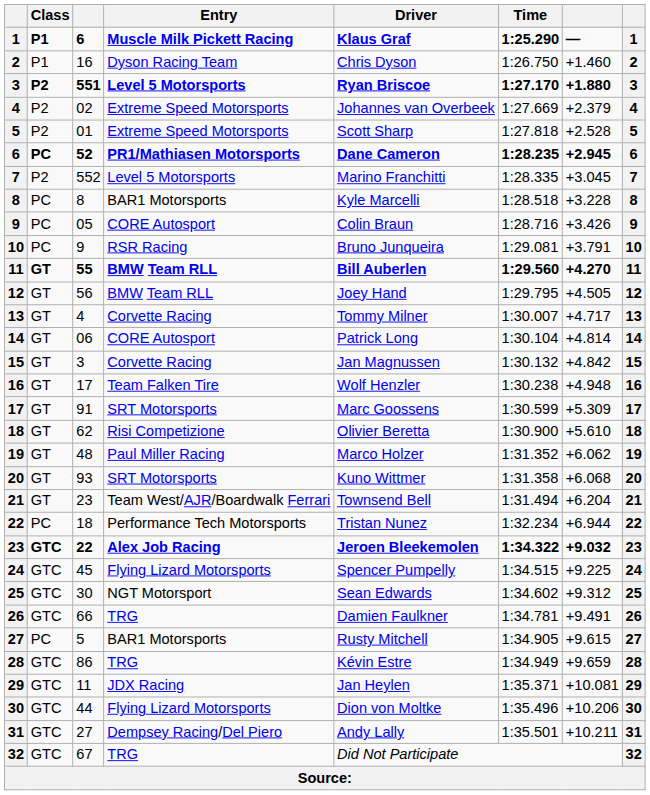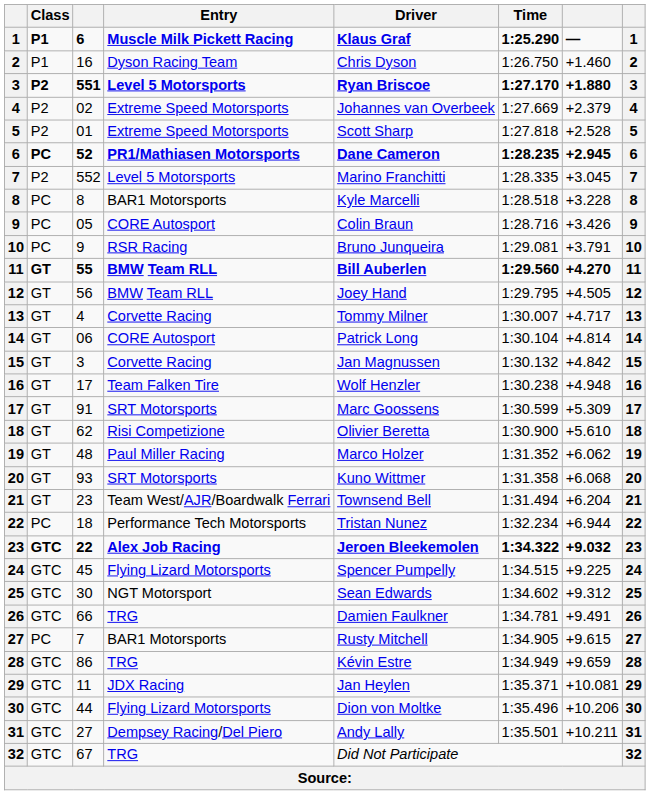row 28 | column 3: 5 -> 7
